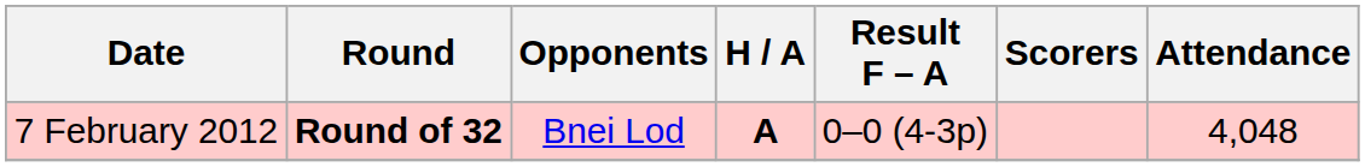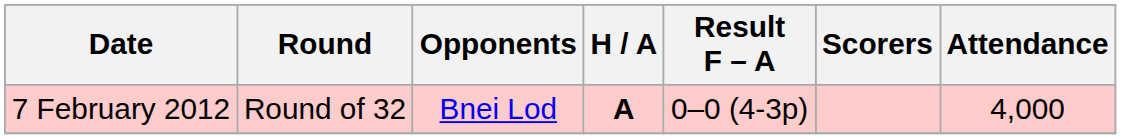7 February 2012 | Round: bold -> normal
7 February 2012 | Attendance: 4,048 -> 4,000
